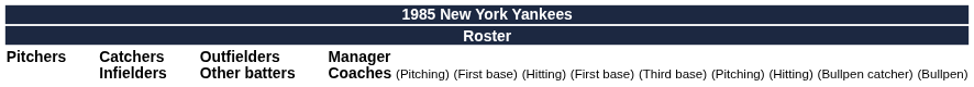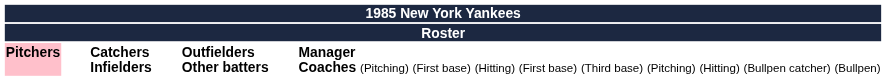Pitchers | column 1: no background -> pink background
